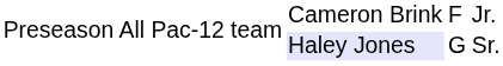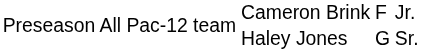row 2 | column 2: lavender background -> no background
